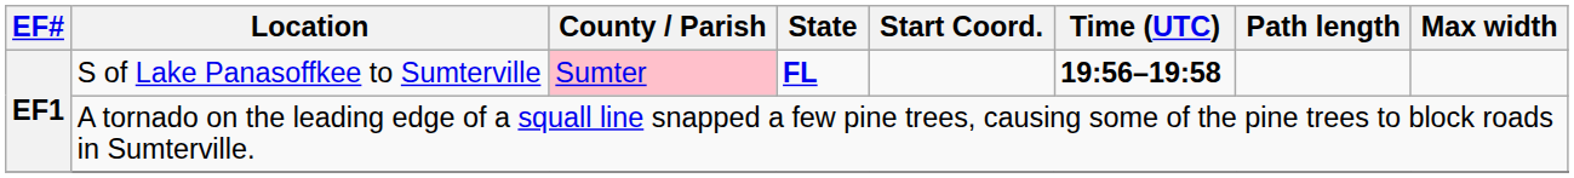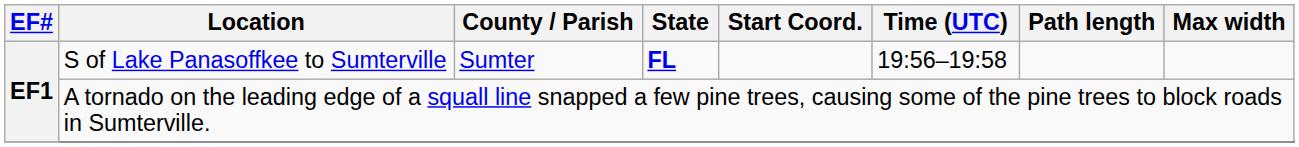S of Lake Panasoffkee to Sumterville | County / Parish: pink background -> no background
S of Lake Panasoffkee to Sumterville | Time (UTC): bold -> normal
